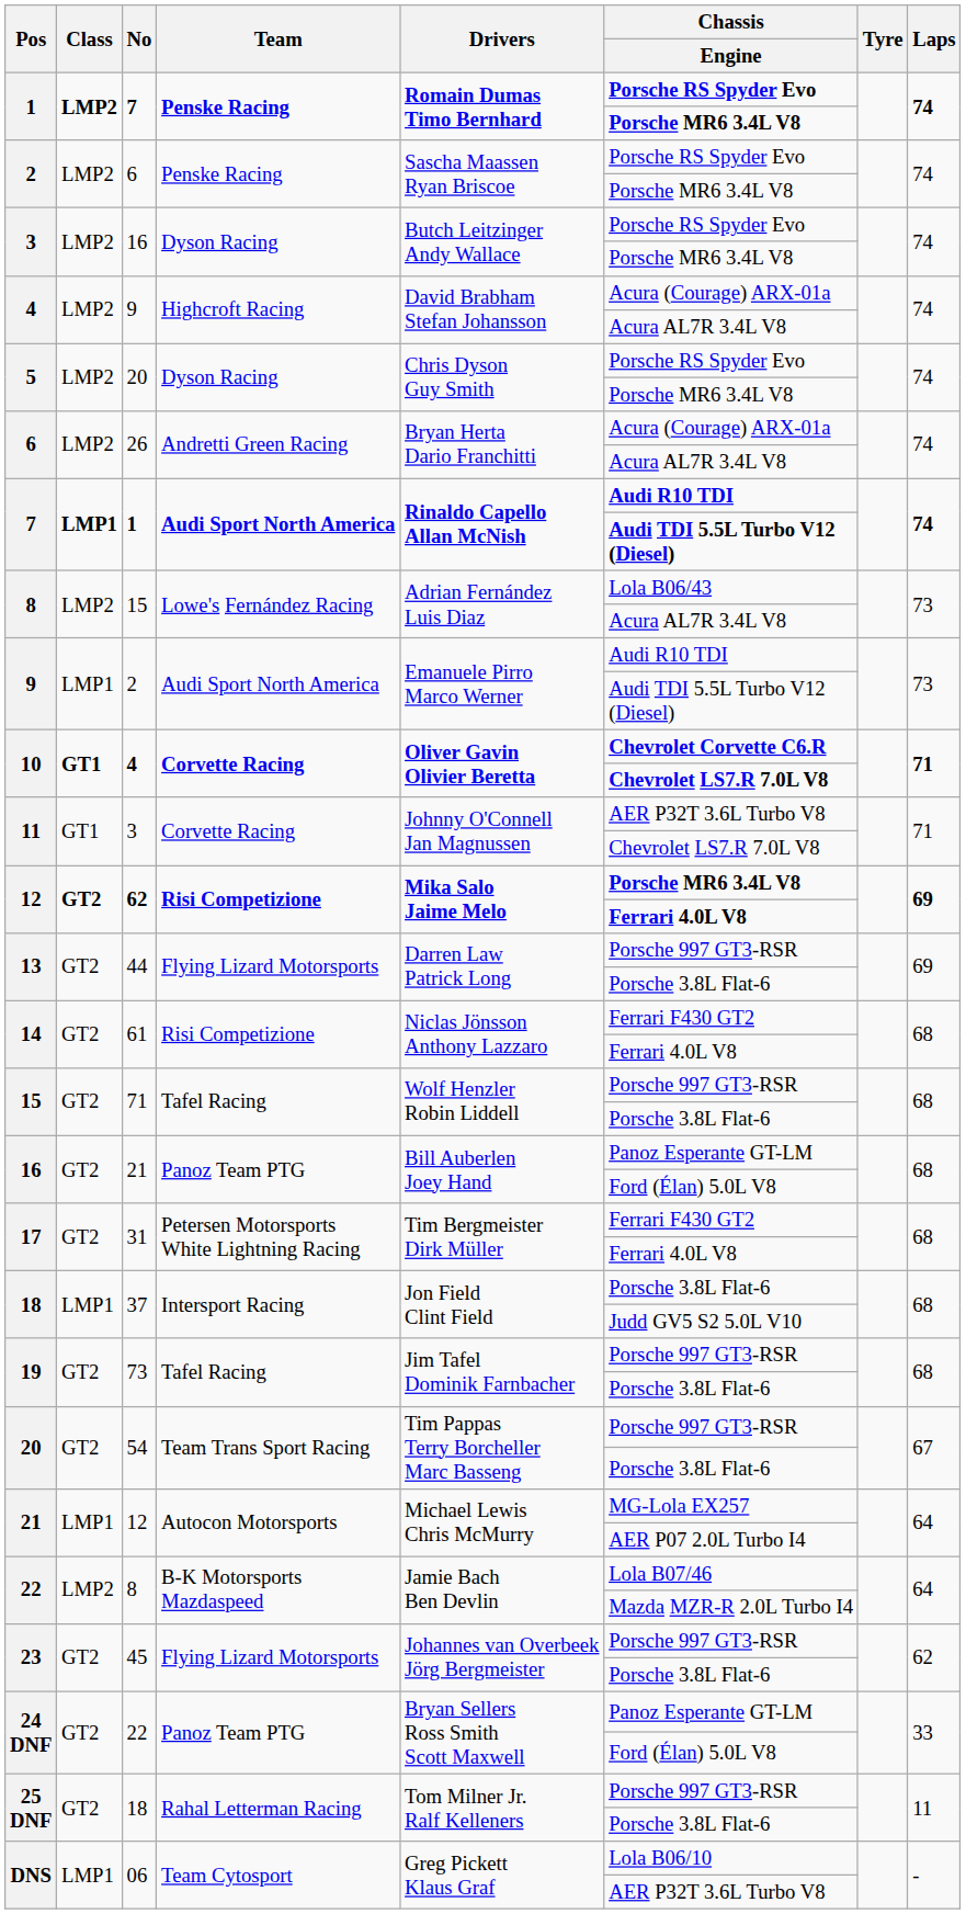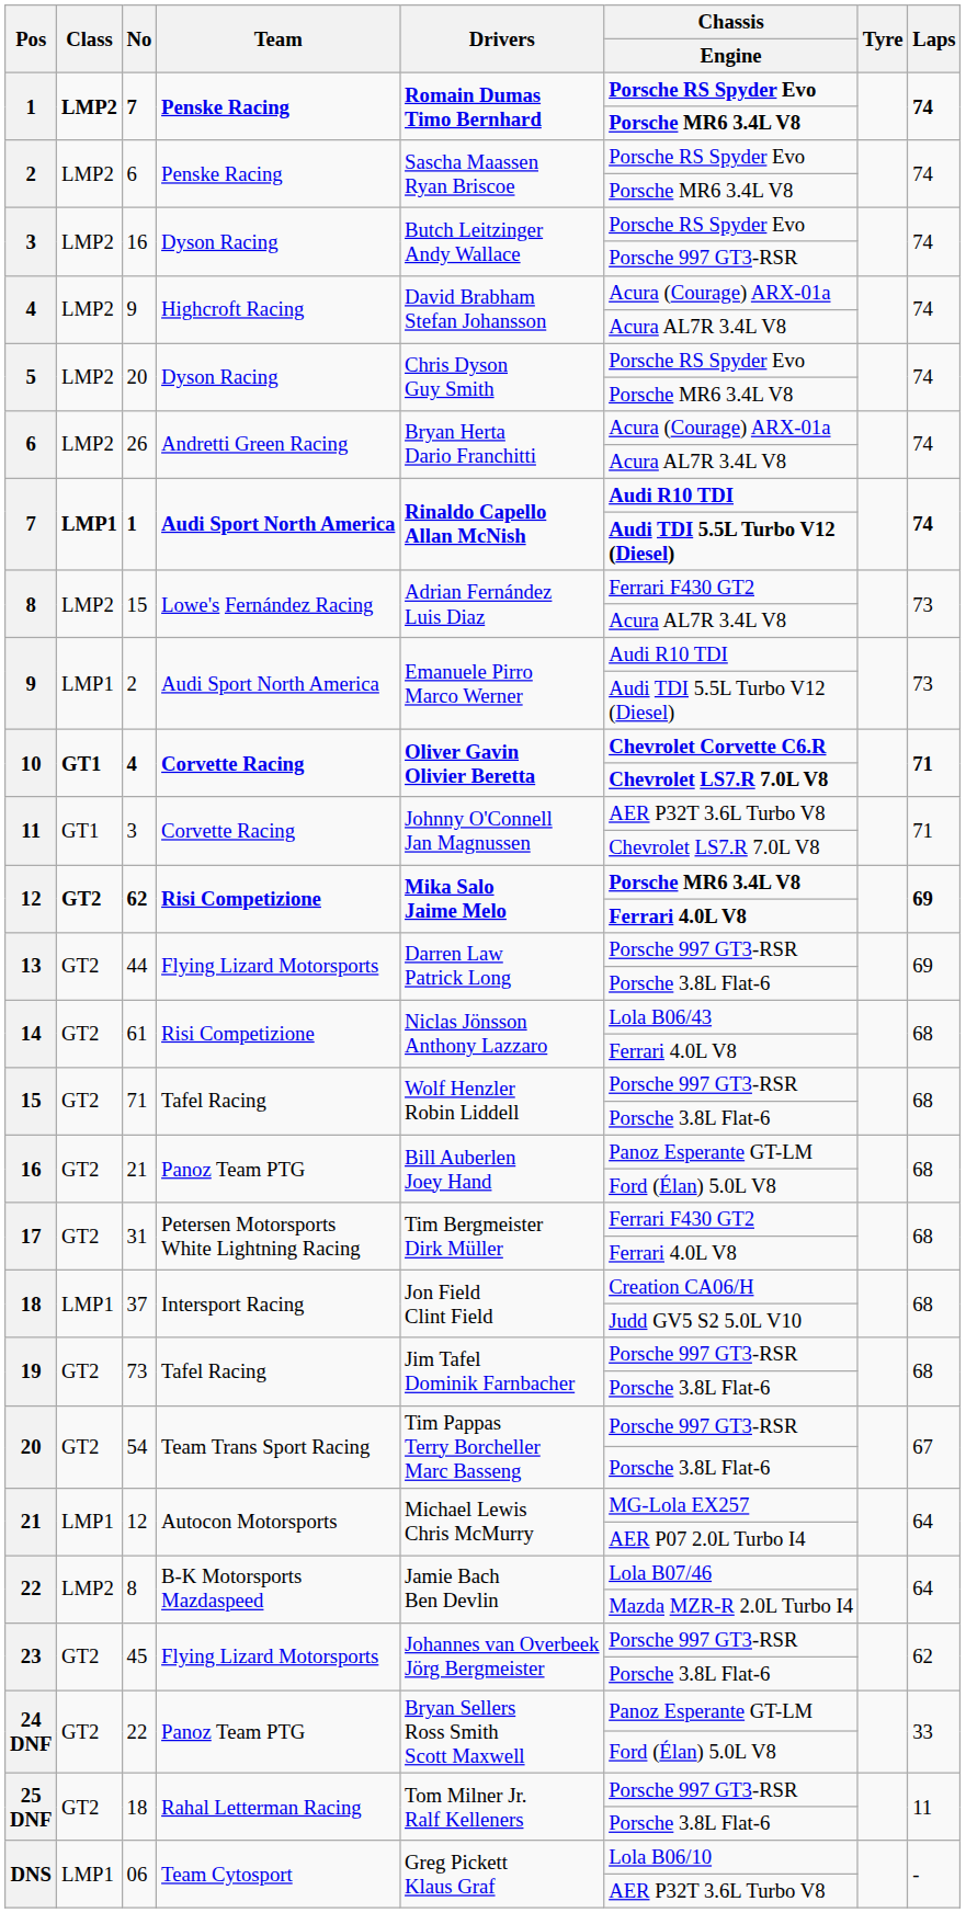row 8 | Chassis / Engine: Porsche MR6 3.4L V8 -> Porsche 997 GT3-RSR
row 17 | Chassis / Engine: Lola B06/43 -> Ferrari F430 GT2
row 29 | Chassis / Engine: Ferrari F430 GT2 -> Lola B06/43
row 37 | Chassis / Engine: Porsche 3.8L Flat-6 -> Creation CA06/H
